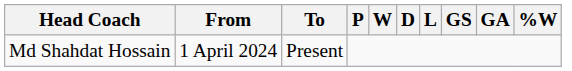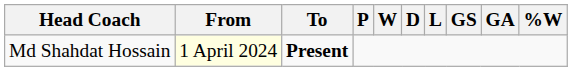Md Shahdat Hossain | From: no background -> lightyellow background
Md Shahdat Hossain | To: normal -> bold
